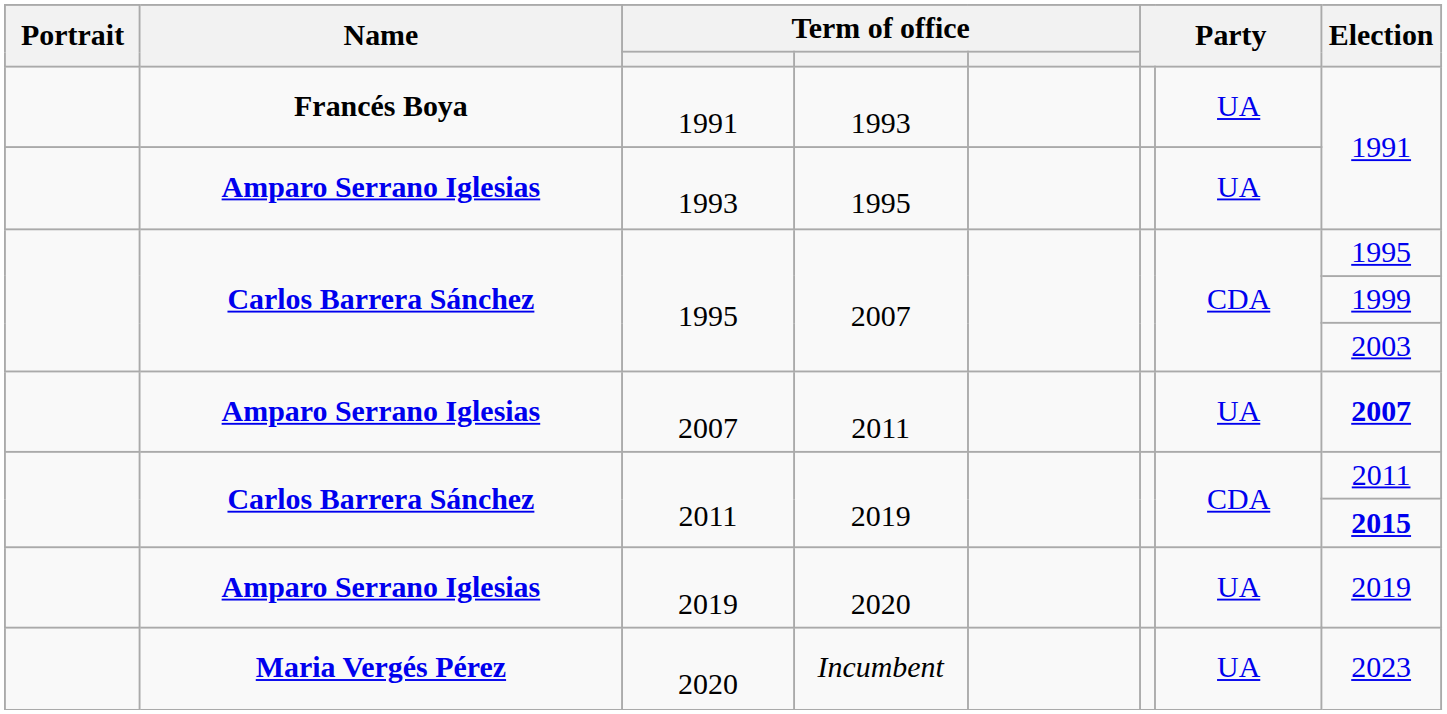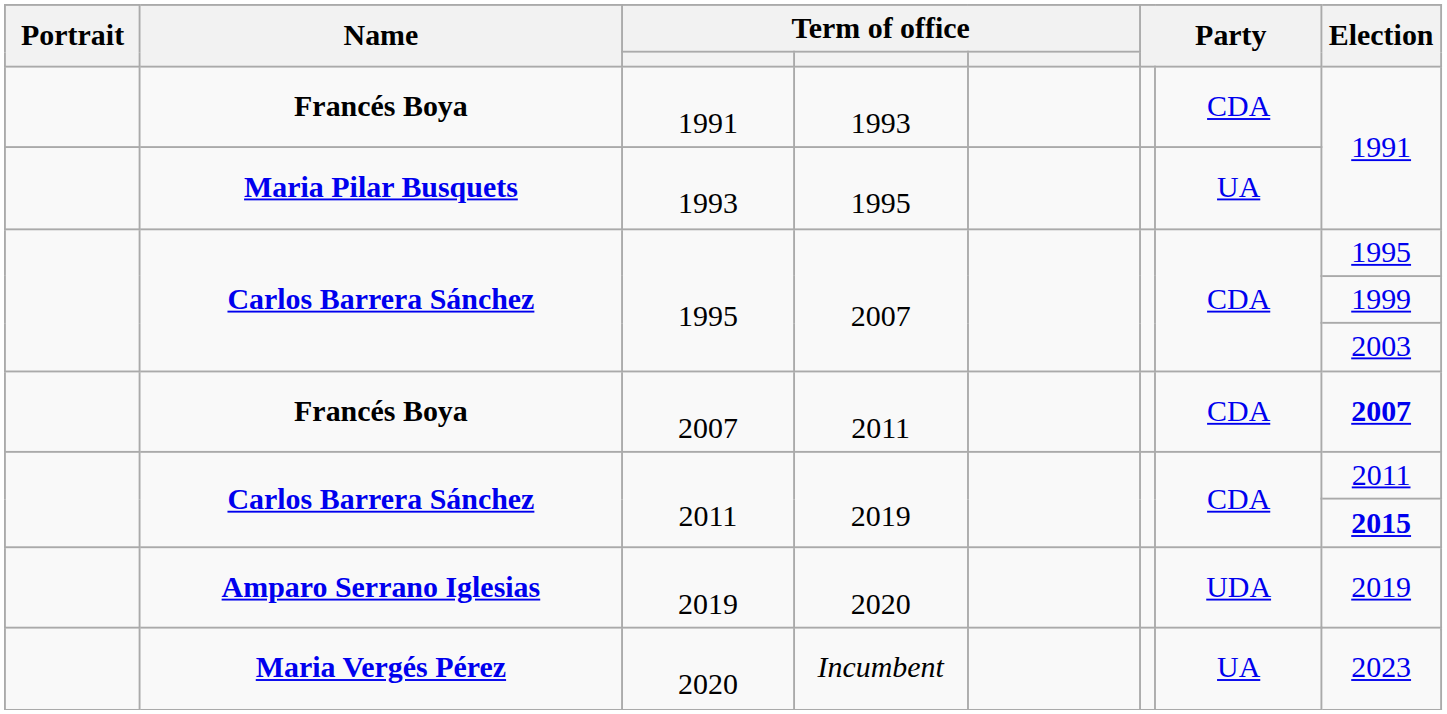row 3 | column 7: UA -> CDA
row 4 | Name: Amparo Serrano Iglesias -> Maria Pilar Busquets
row 8 | Name: Amparo Serrano Iglesias -> Francés Boya
row 8 | column 7: UA -> CDA
row 11 | column 7: UA -> UDA
